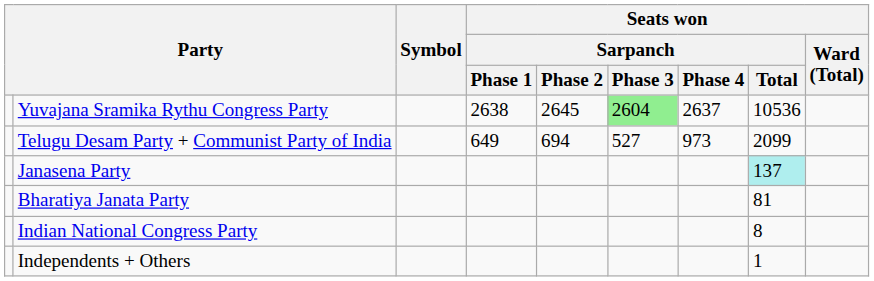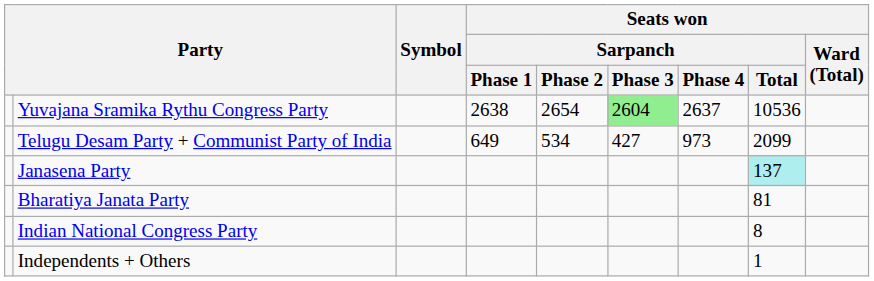Yuvajana Sramika Rythu Congress Party | Seats won / Sarpanch / Phase 2: 2645 -> 2654
Telugu Desam Party + Communist Party of India | Seats won / Sarpanch / Phase 2: 694 -> 534
Telugu Desam Party + Communist Party of India | Seats won / Sarpanch / Phase 3: 527 -> 427
